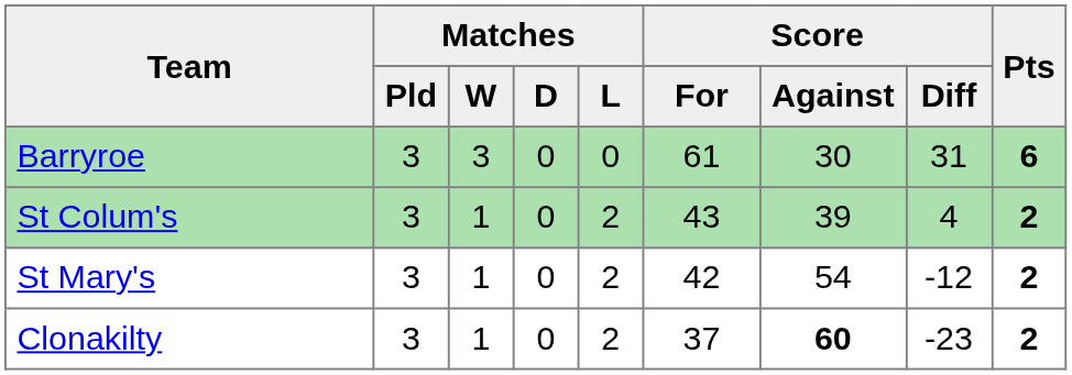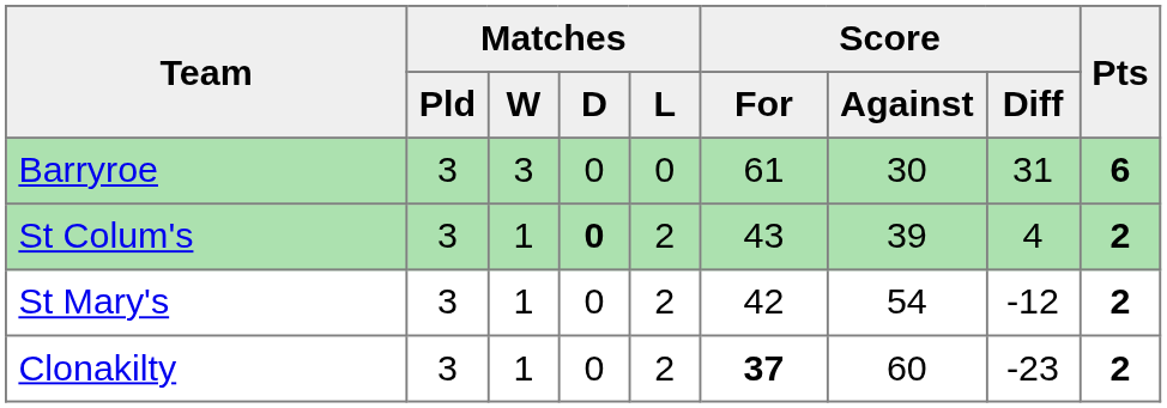St Colum's | Matches / D: normal -> bold
Clonakilty | Score / For: normal -> bold
Clonakilty | Score / Against: bold -> normal
